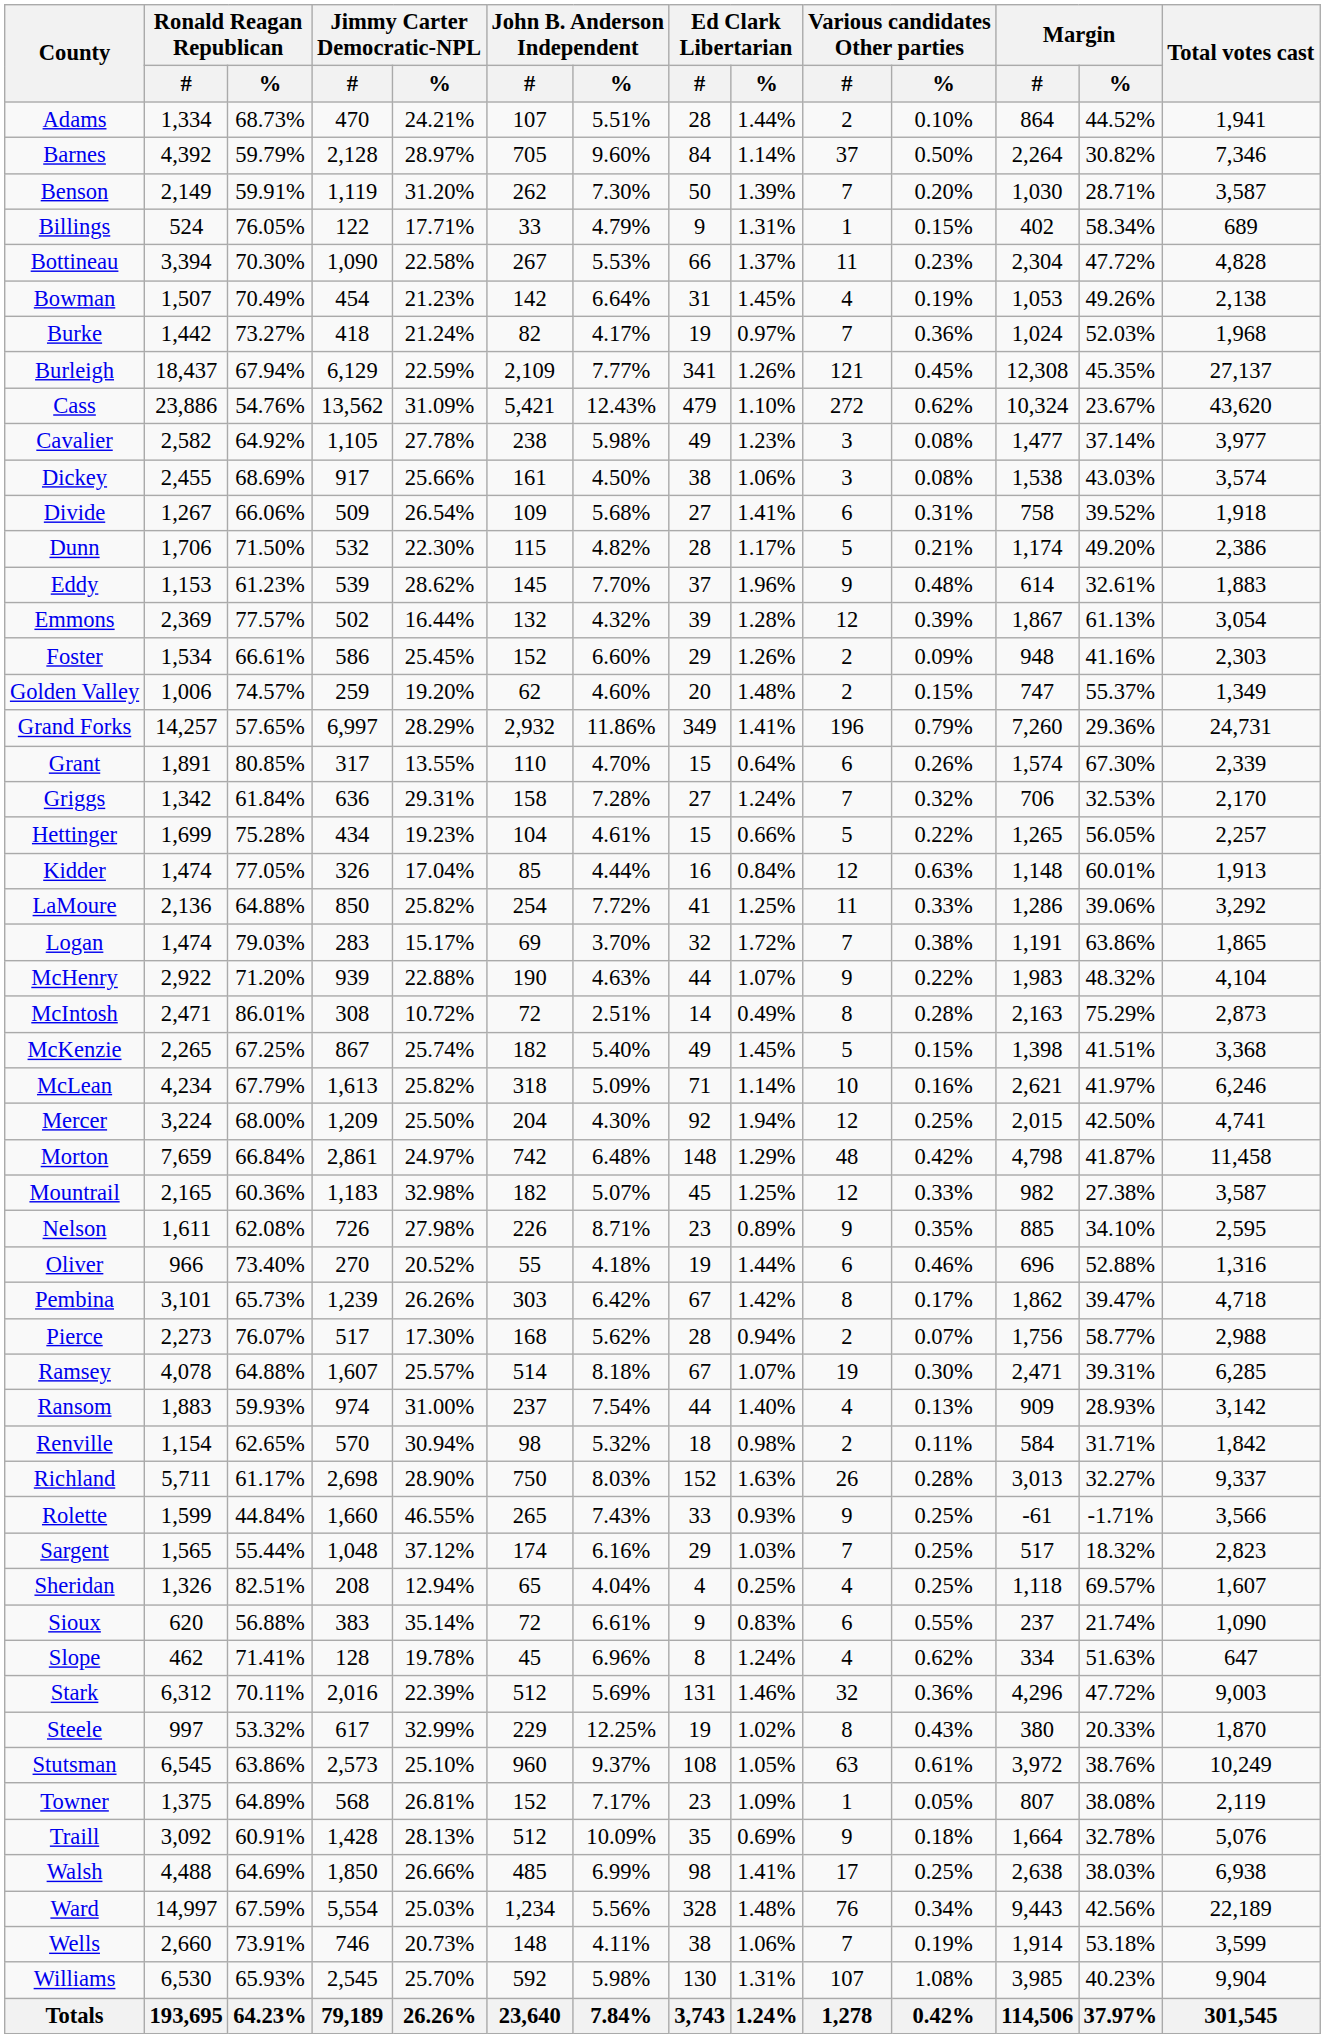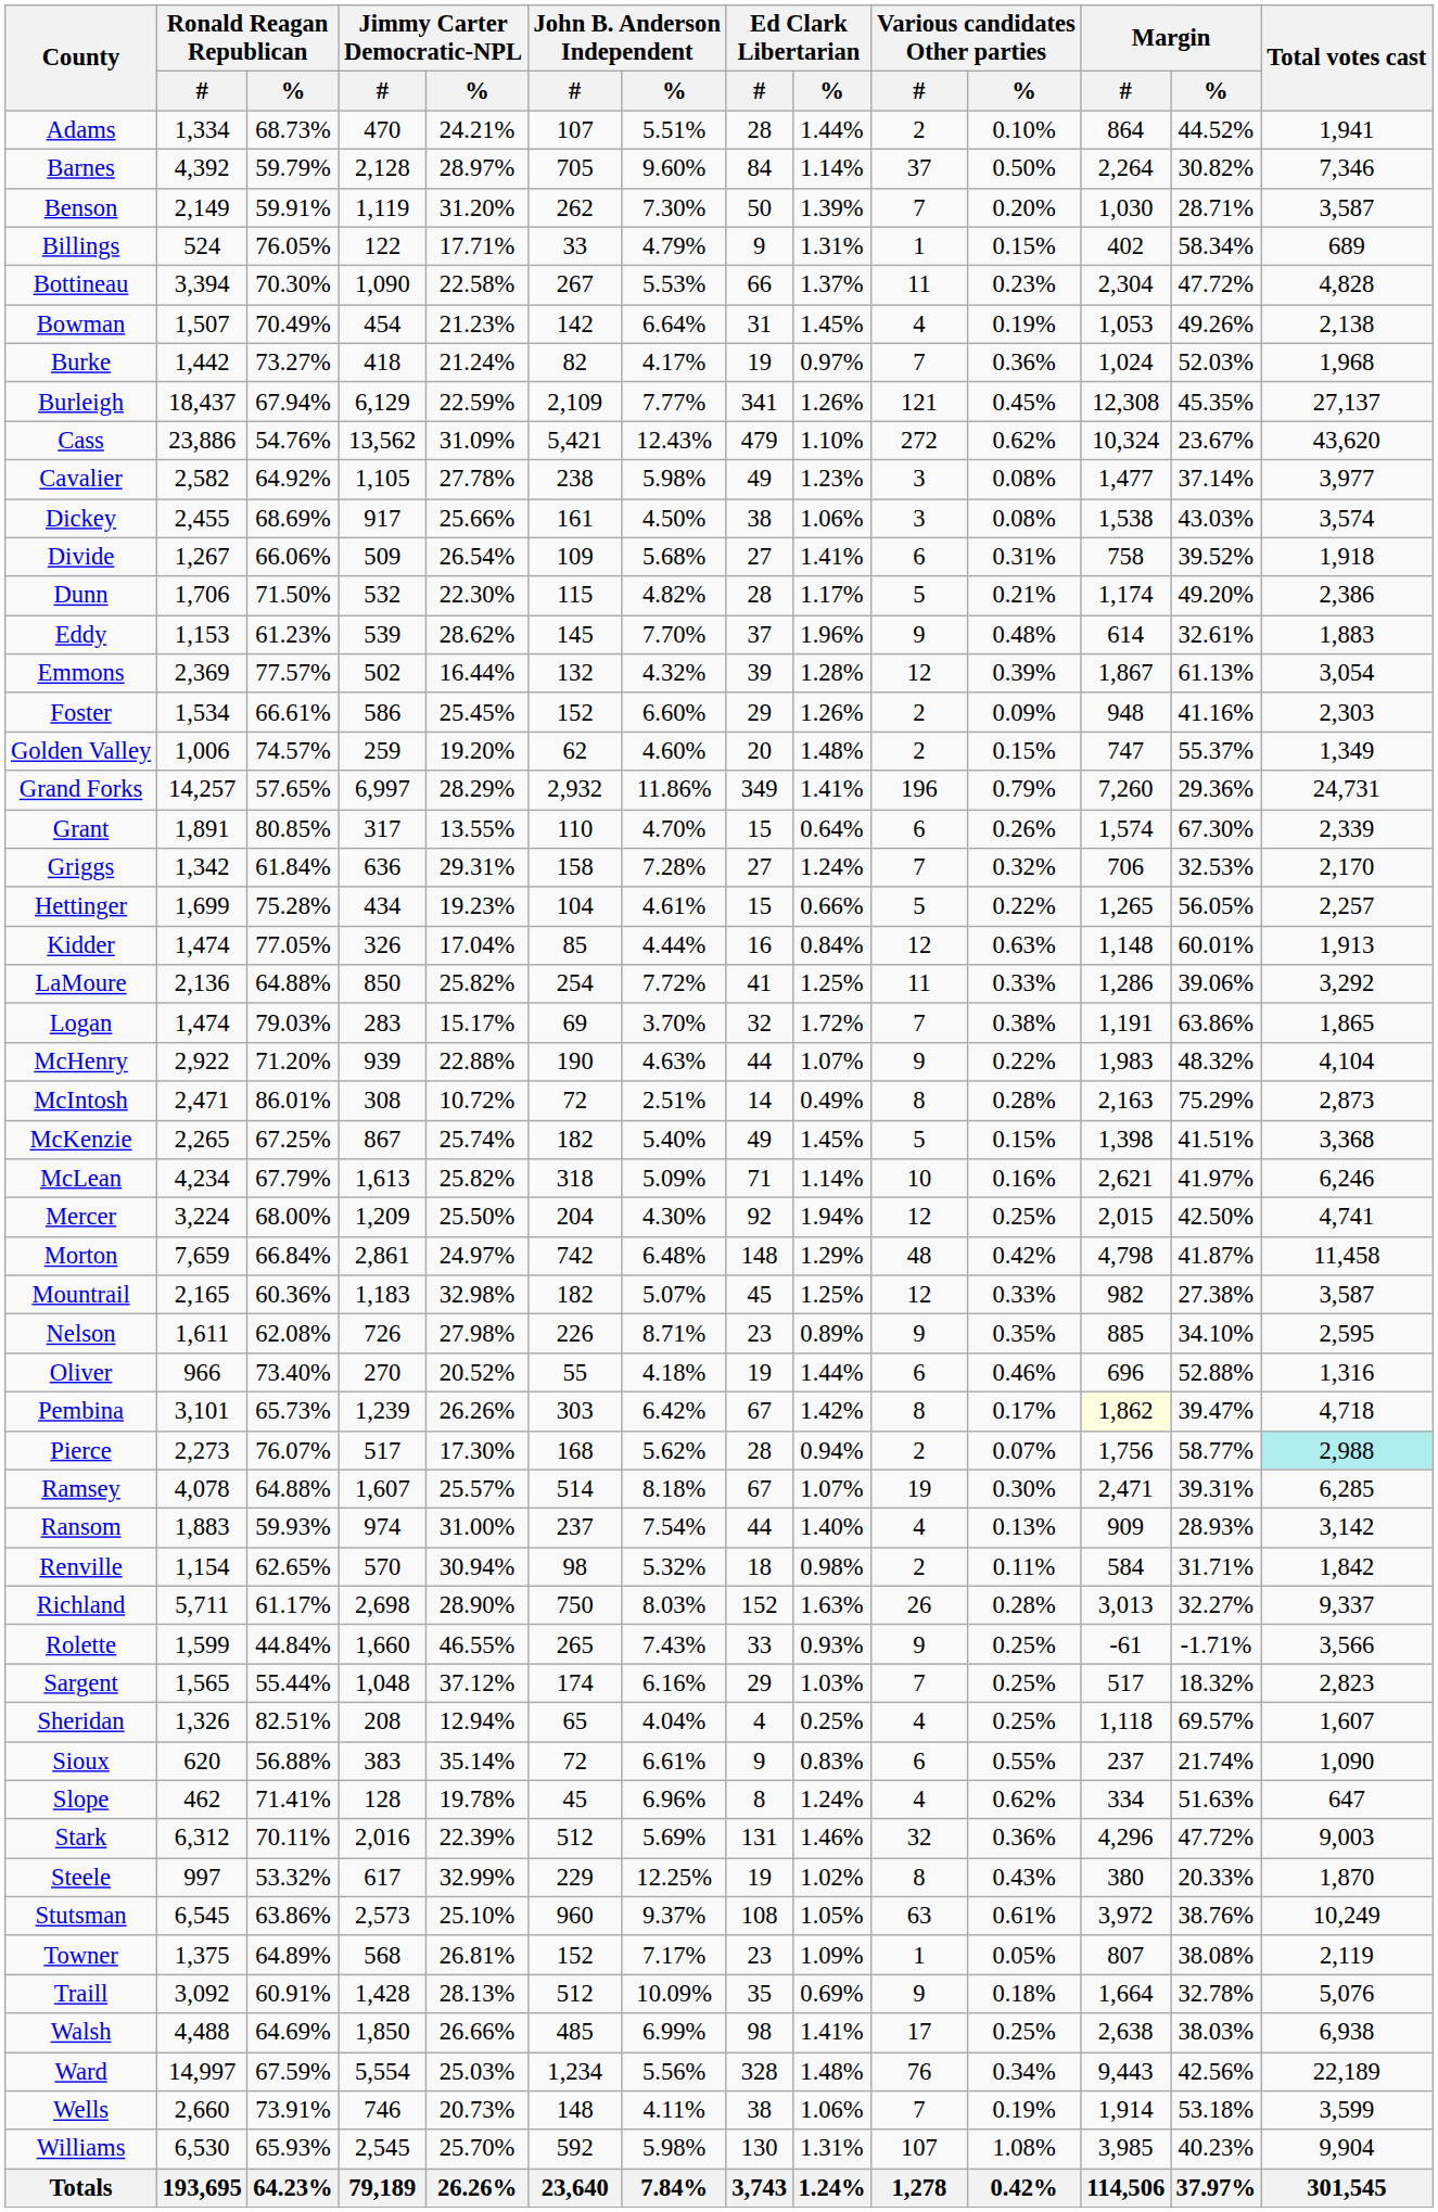Pembina | Margin / #: no background -> lightyellow background
Pierce | Total votes cast: no background -> paleturquoise background
